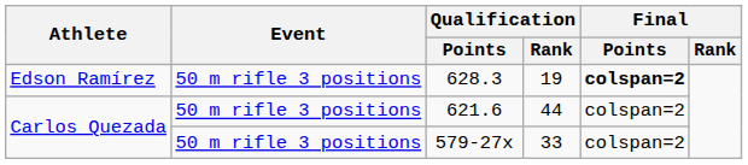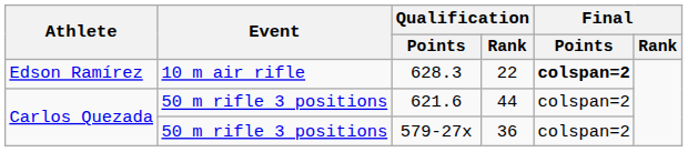628.3 | Event: 50 m rifle 3 positions -> 10 m air rifle
628.3 | Qualification / Rank: 19 -> 22
579-27x | Qualification / Rank: 33 -> 36
